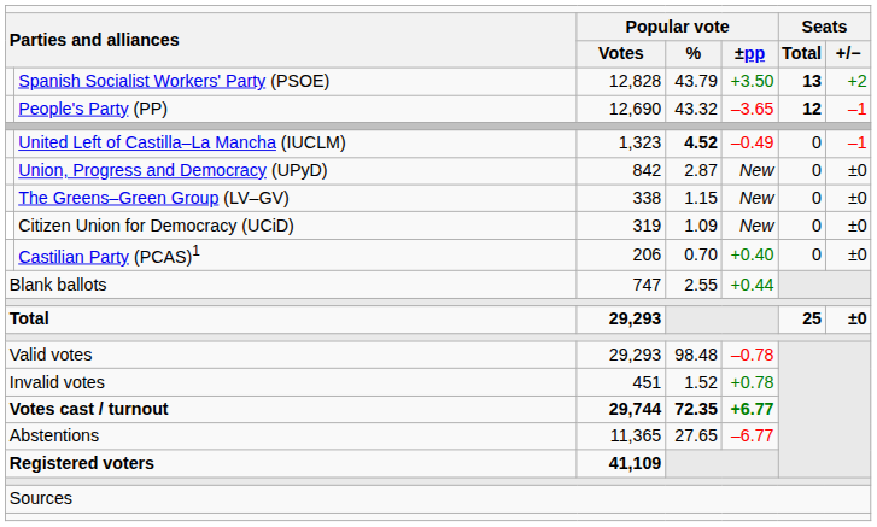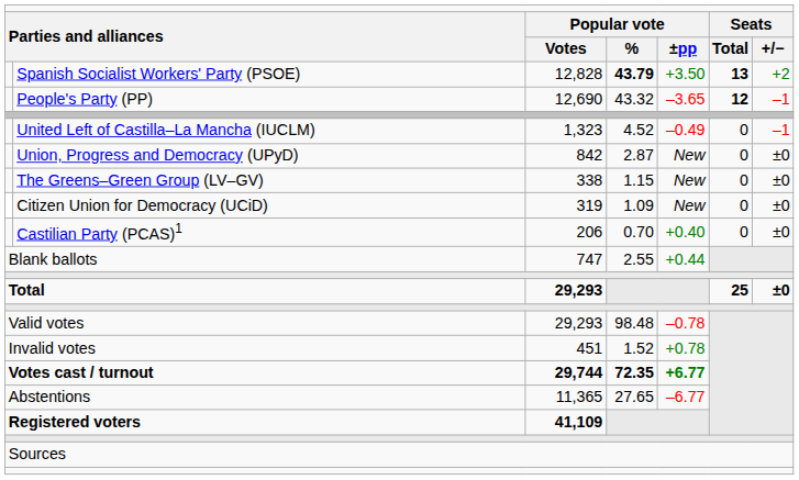Spanish Socialist Workers' Party (PSOE) | column 4: normal -> bold
United Left of Castilla–La Mancha (IUCLM) | column 4: bold -> normal
